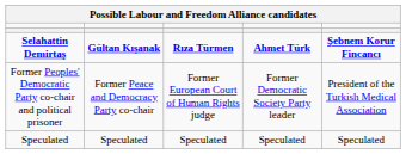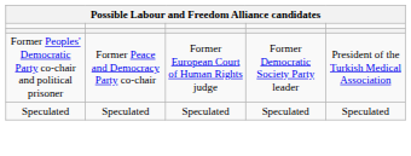- row: Selahattin Demirtaş | Gültan Kışanak | Rıza Türmen | Ahmet Türk | Şebnem Korur Fincancı
